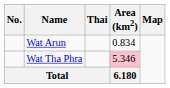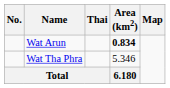Wat Arun | Area (km2): normal -> bold
Wat Tha Phra | Area (km2): pink background -> no background
